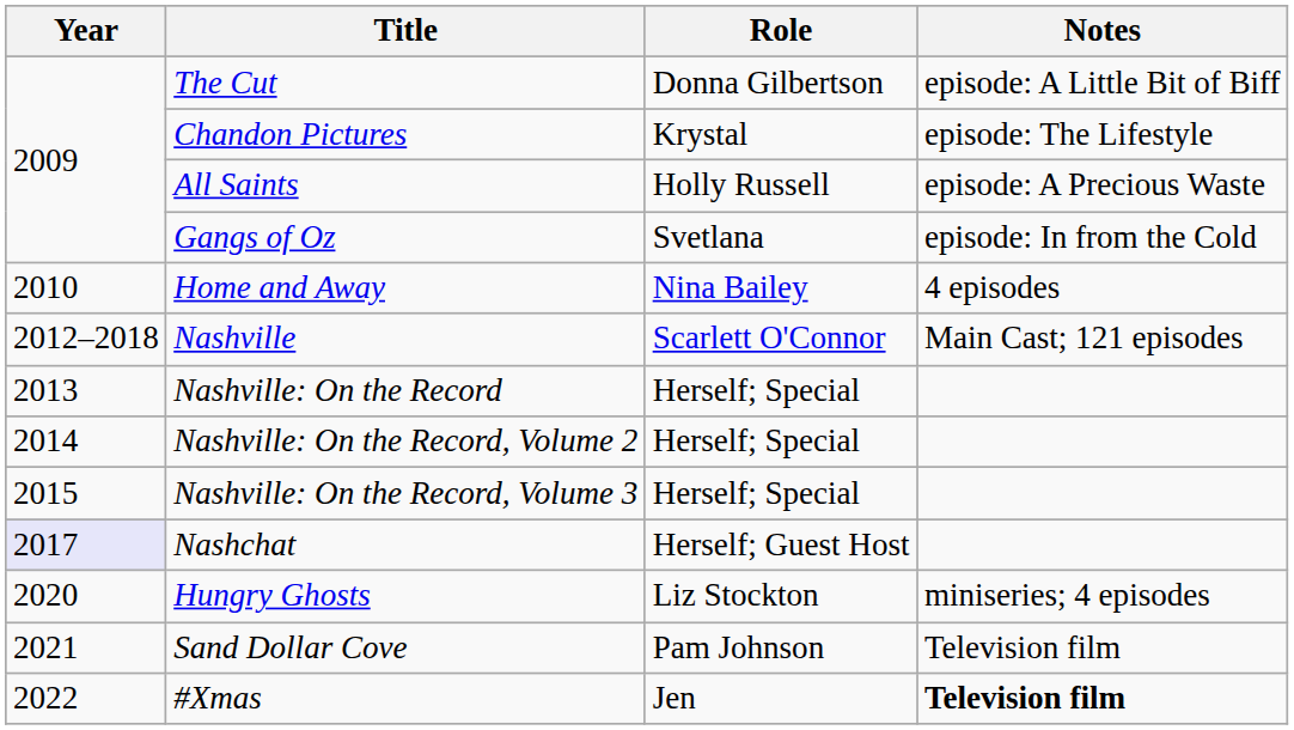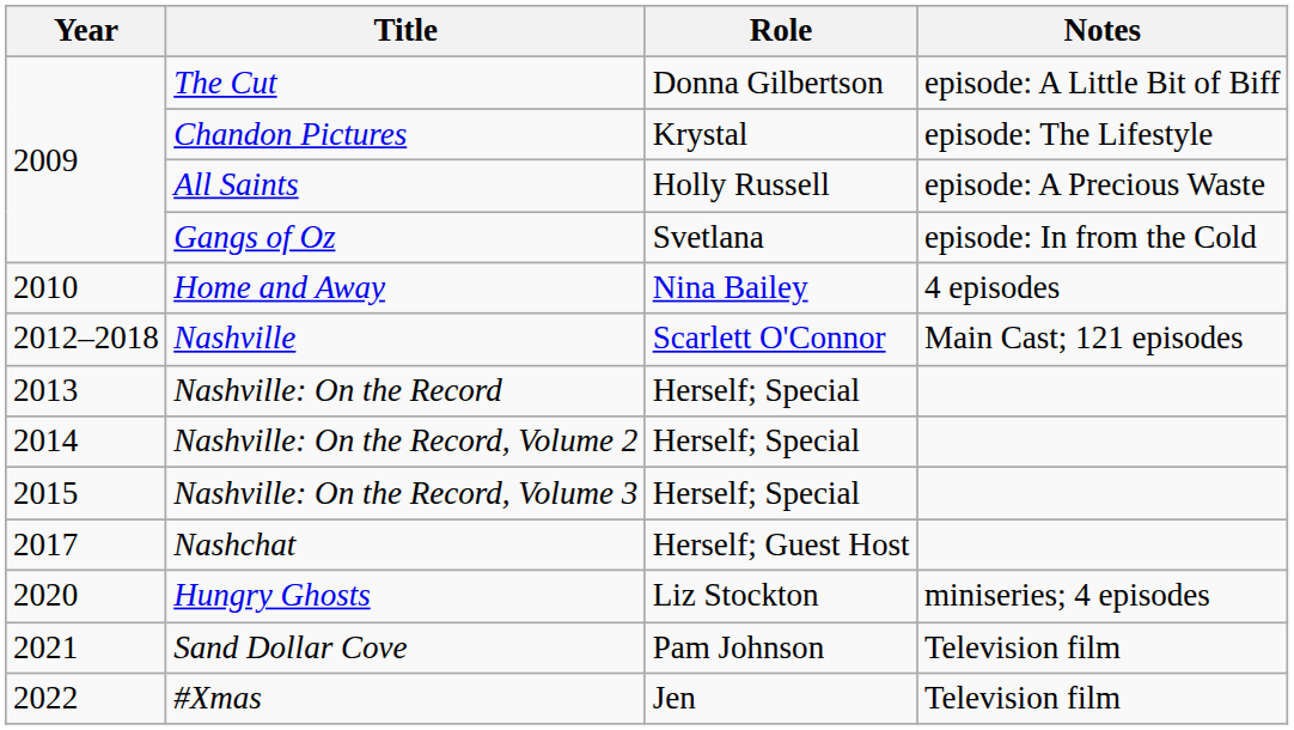Nashchat | Year: lavender background -> no background
#Xmas | Notes: bold -> normal
